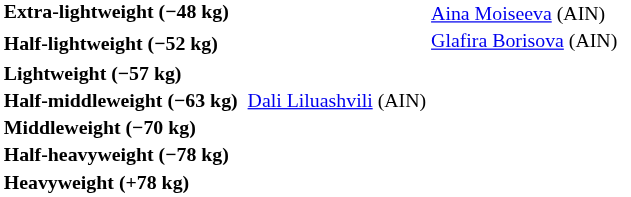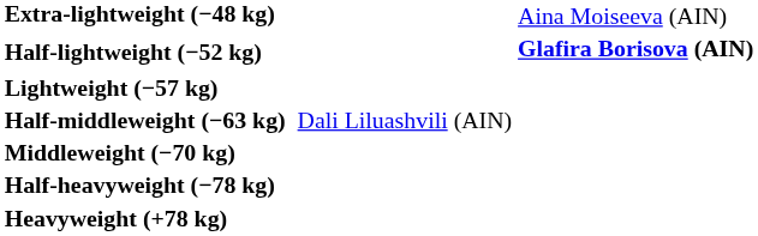Half-lightweight (−52 kg) / Glafira Borisova (AIN) | column 3: normal -> bold
